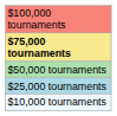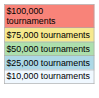row 2 | column 1: bold -> normal
